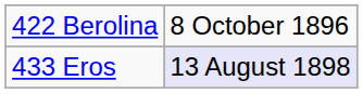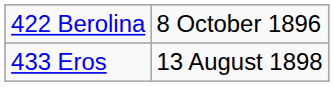433 Eros | column 2: lavender background -> no background
